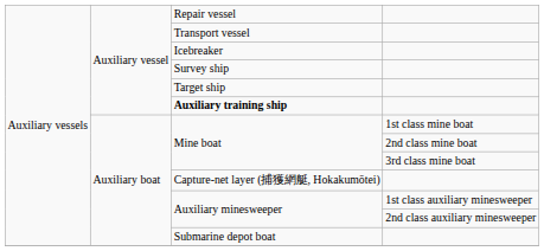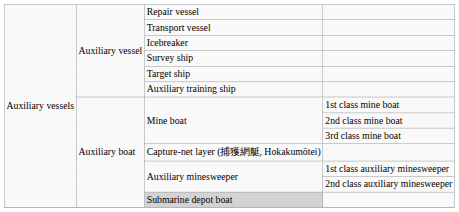Auxiliary training ship | column 3: bold -> normal
Submarine depot boat | column 3: no background -> lightgrey background
